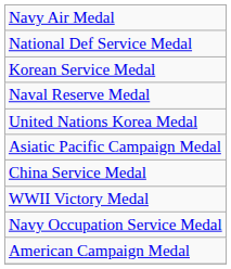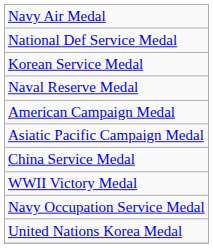row 5 | column 1: United Nations Korea Medal -> American Campaign Medal
row 10 | column 1: American Campaign Medal -> United Nations Korea Medal
